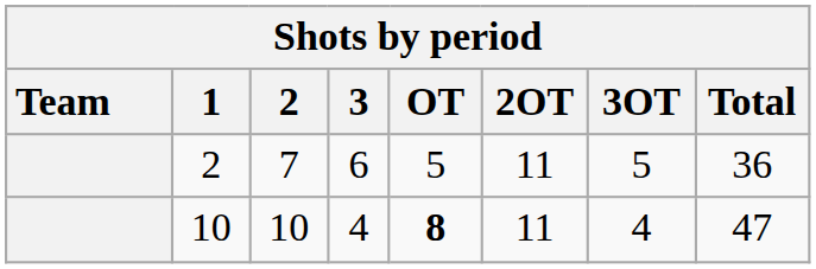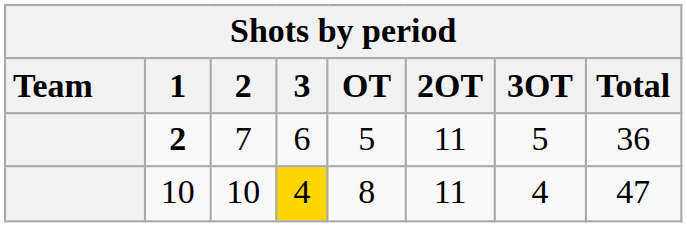row 3 | 1: normal -> bold
row 4 | 3: no background -> gold background
row 4 | OT: bold -> normal
